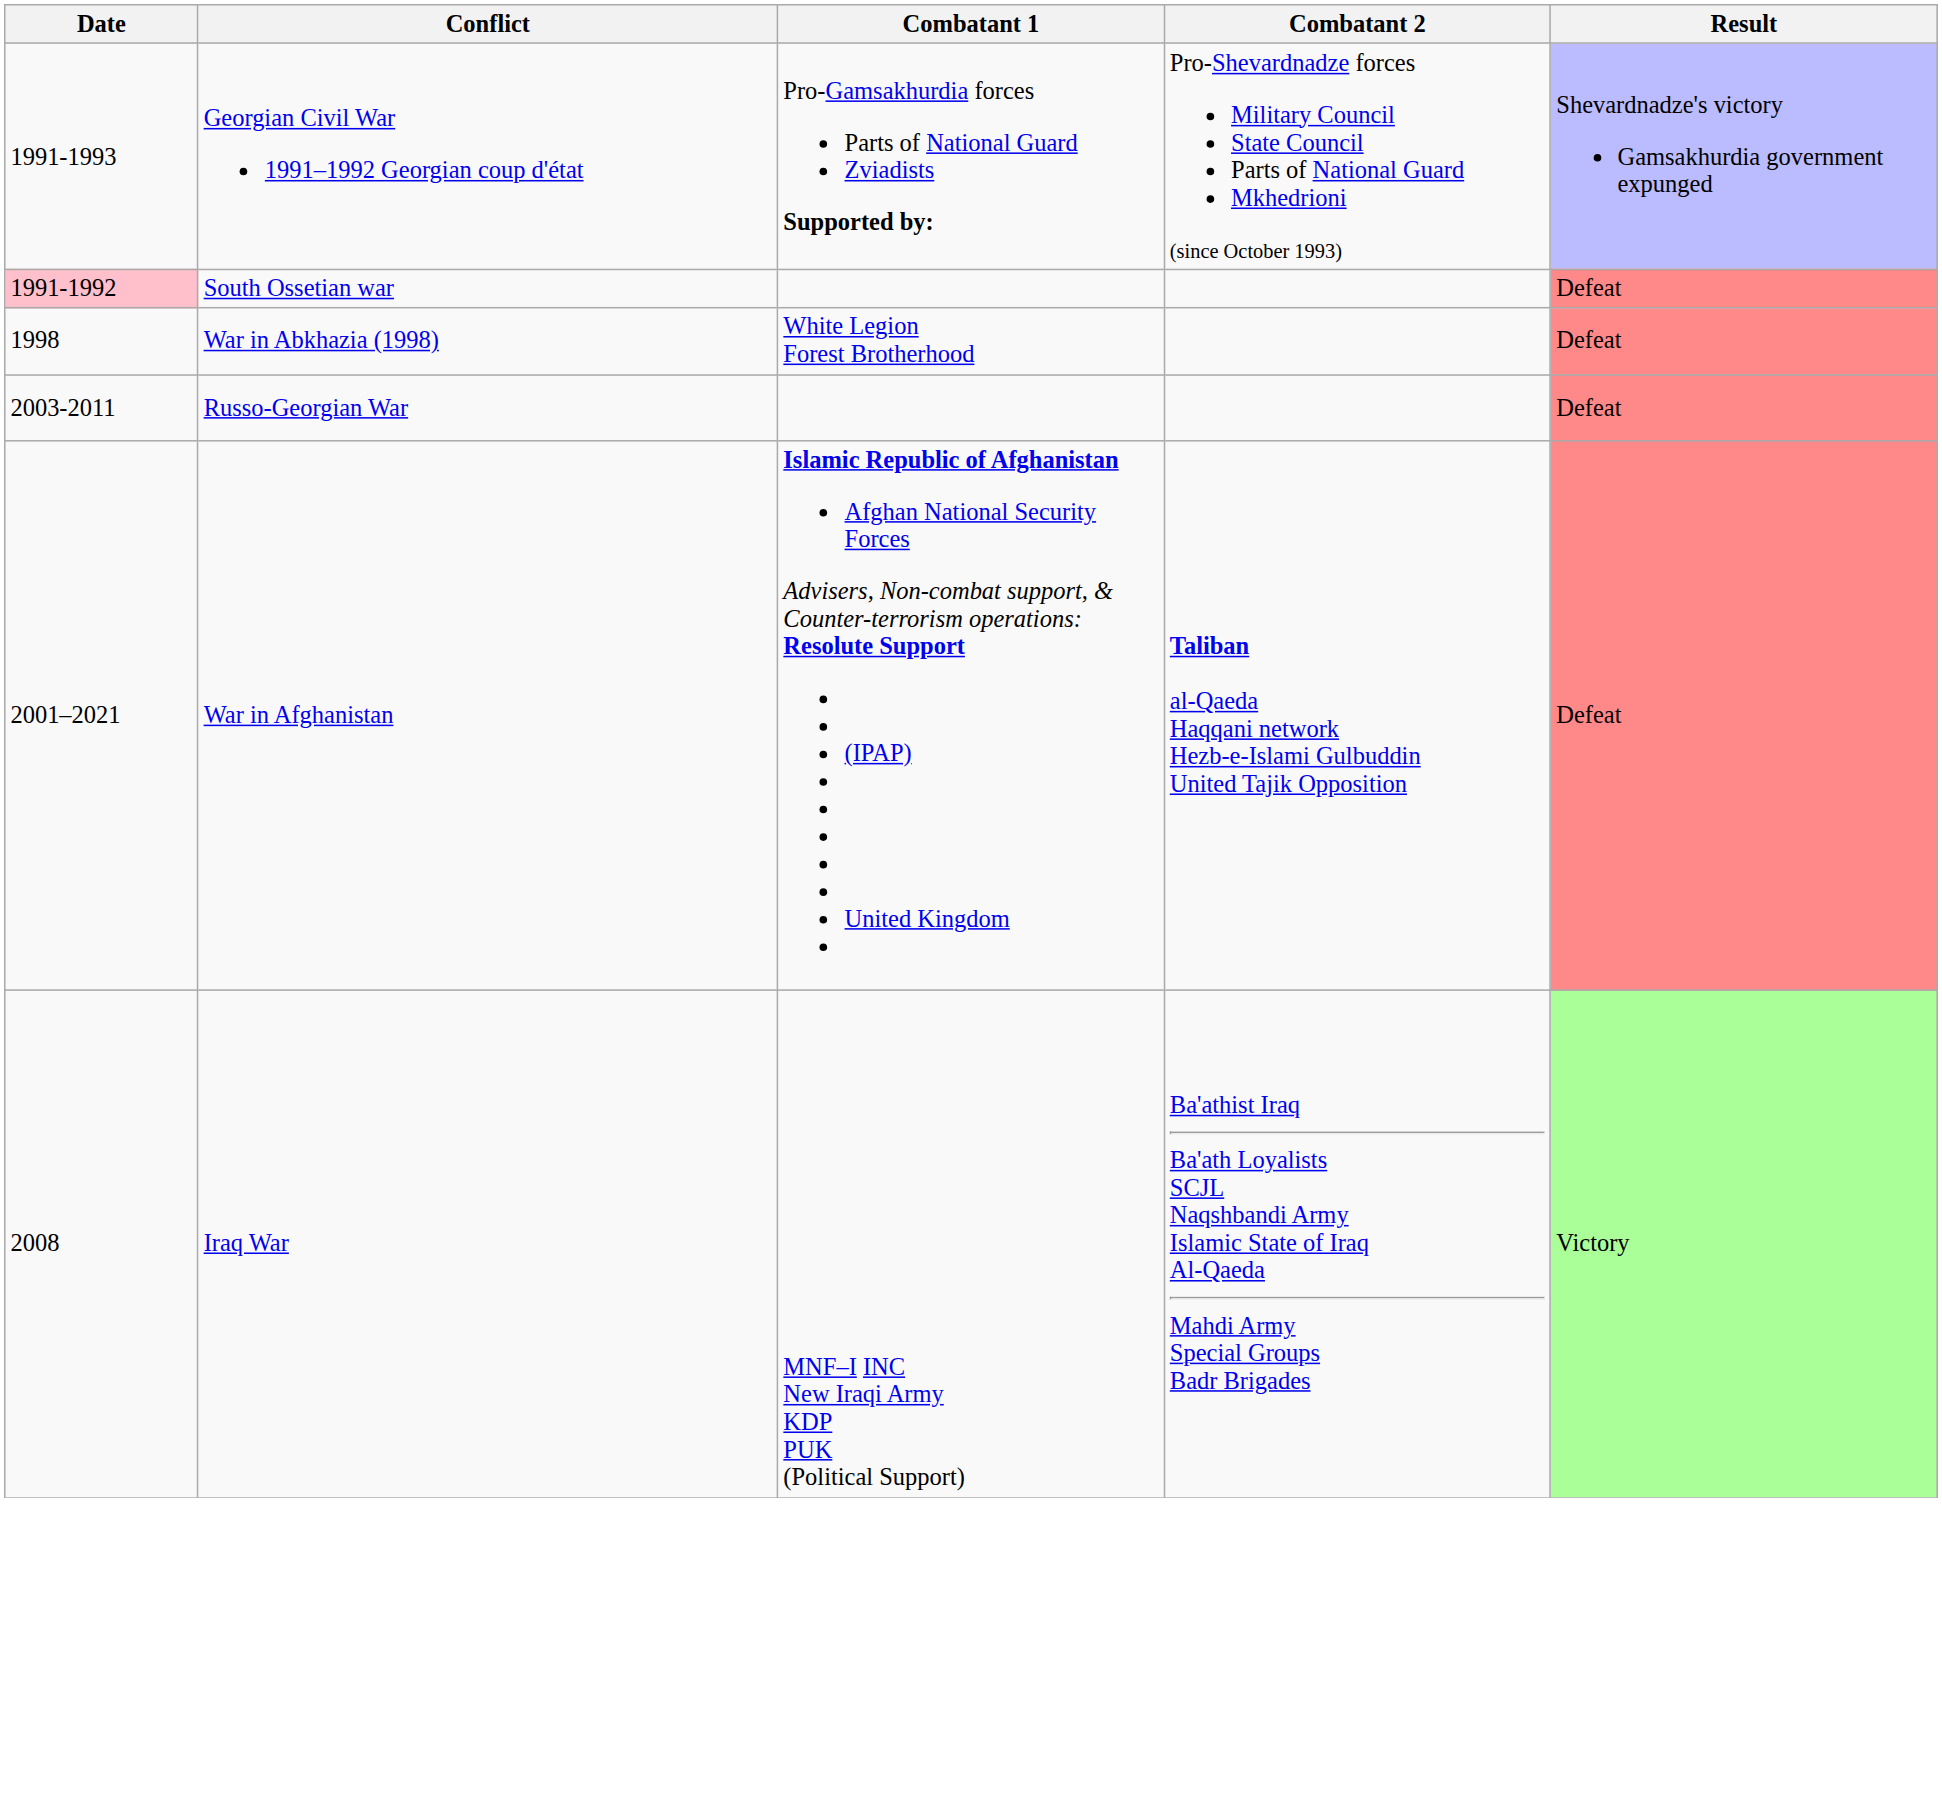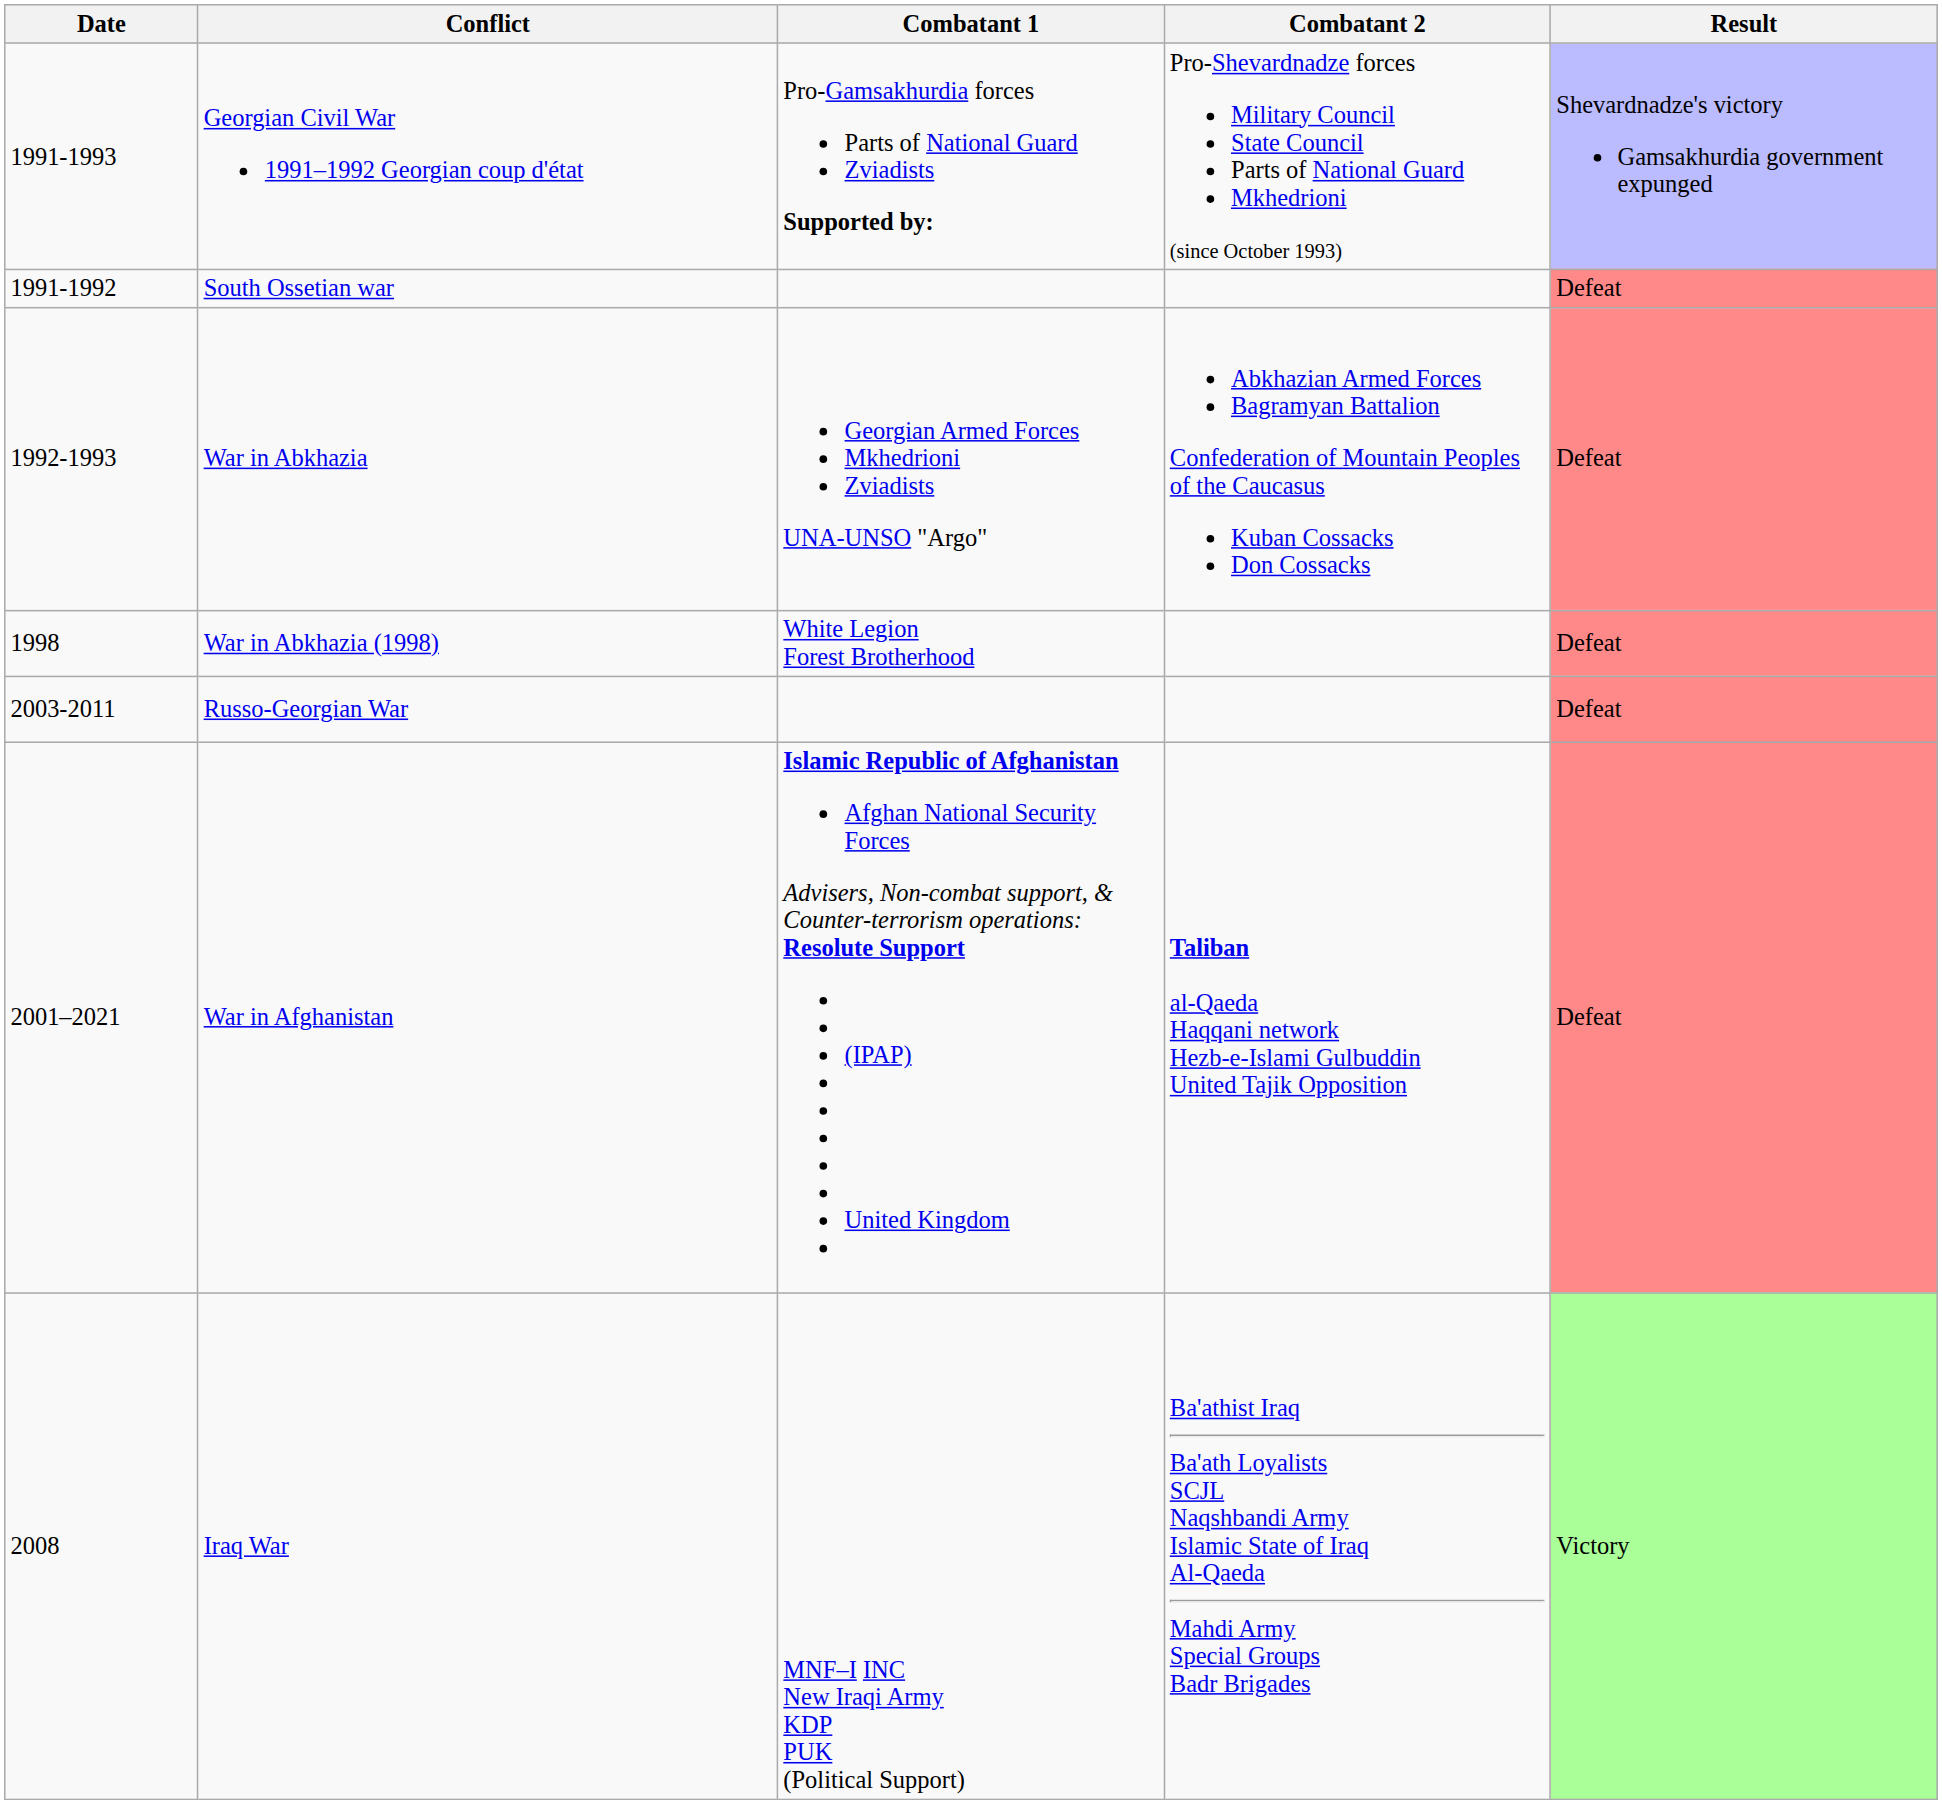South Ossetian war | Date: pink background -> no background
+ row: 1992-1993 | War in Abkhazia | Georgian Armed Forces Mkhedrioni Zviadists UNA-UNSO "Argo" | Abkhazian Armed Forces Bagramyan Battalion Confederation of Mountain Peoples of the Caucasus Kuban Cossacks Don Cossacks | Defeat
